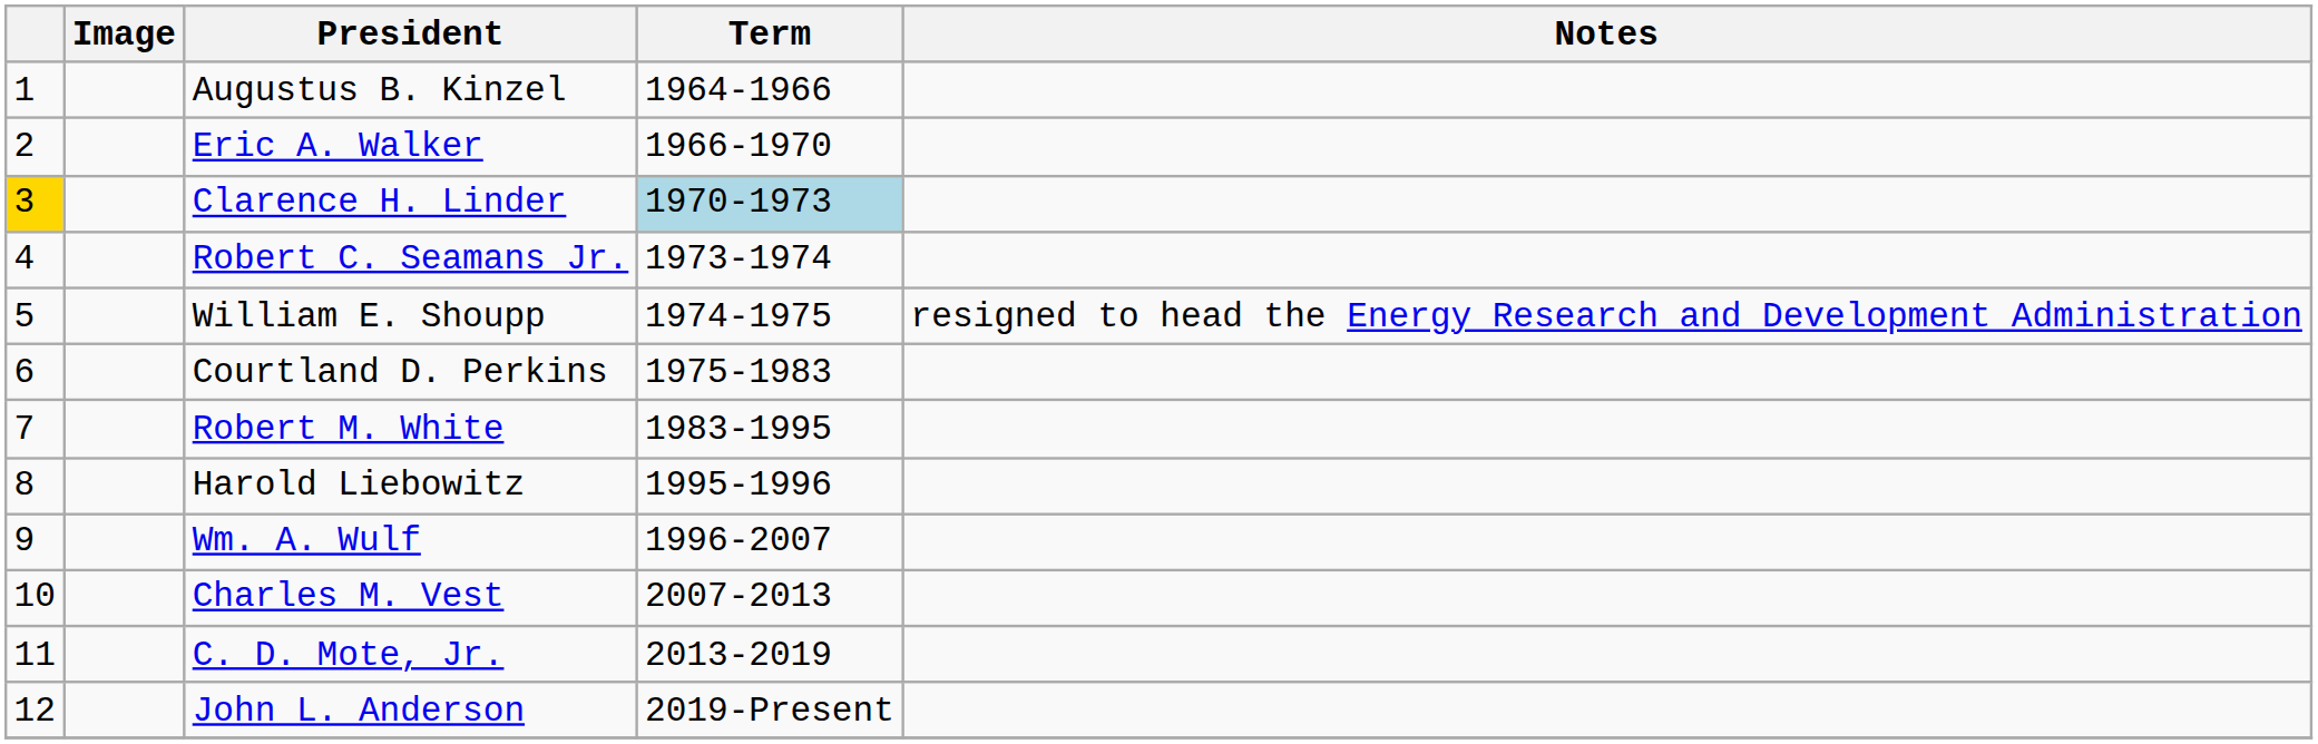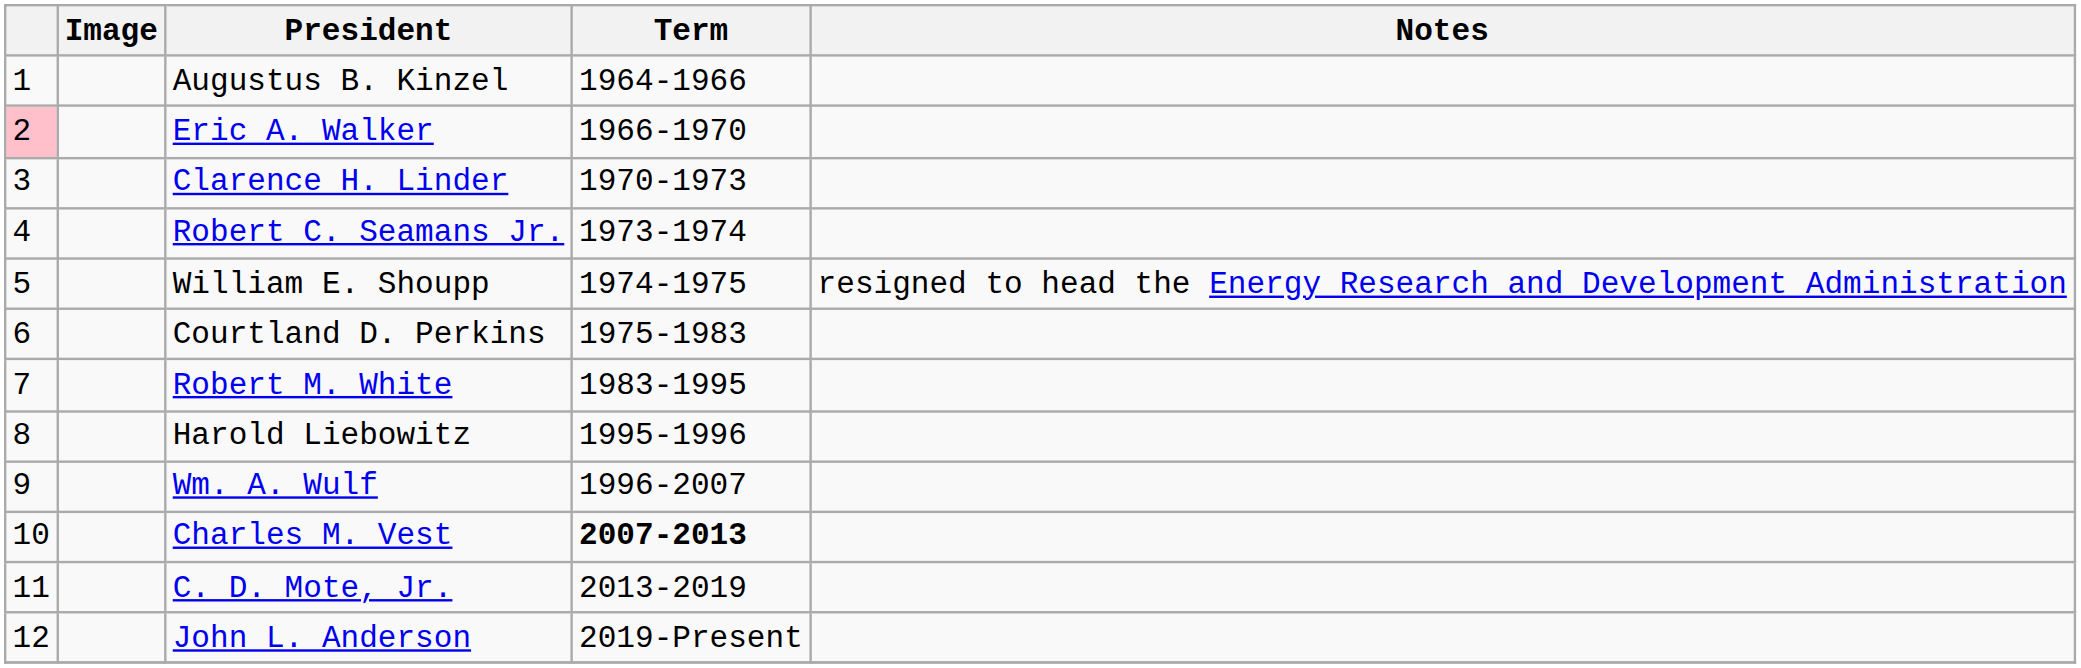Eric A. Walker | column 1: no background -> pink background
Clarence H. Linder | column 1: gold background -> no background
Clarence H. Linder | Term: lightblue background -> no background
Charles M. Vest | Term: normal -> bold
